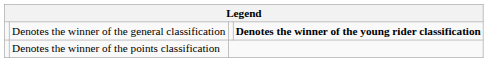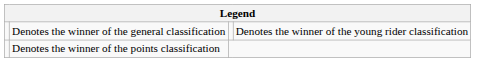Denotes the winner of the general classification | column 4: bold -> normal
